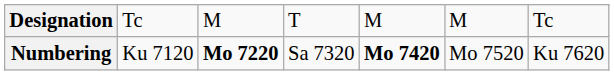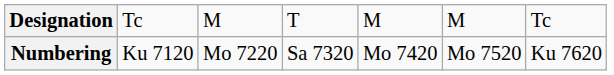Numbering | column 3: bold -> normal
Numbering | column 5: bold -> normal
